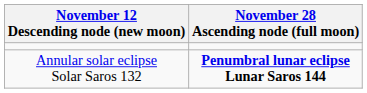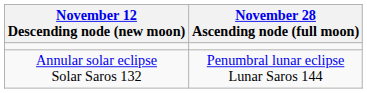Annular solar eclipse Solar Saros 132 | November 28 Ascending node (full moon): bold -> normal
